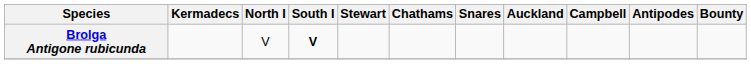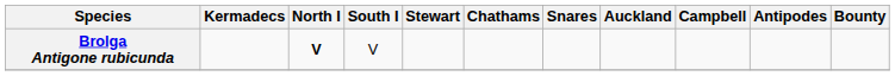Brolga Antigone rubicunda | North I: normal -> bold
Brolga Antigone rubicunda | South I: bold -> normal
